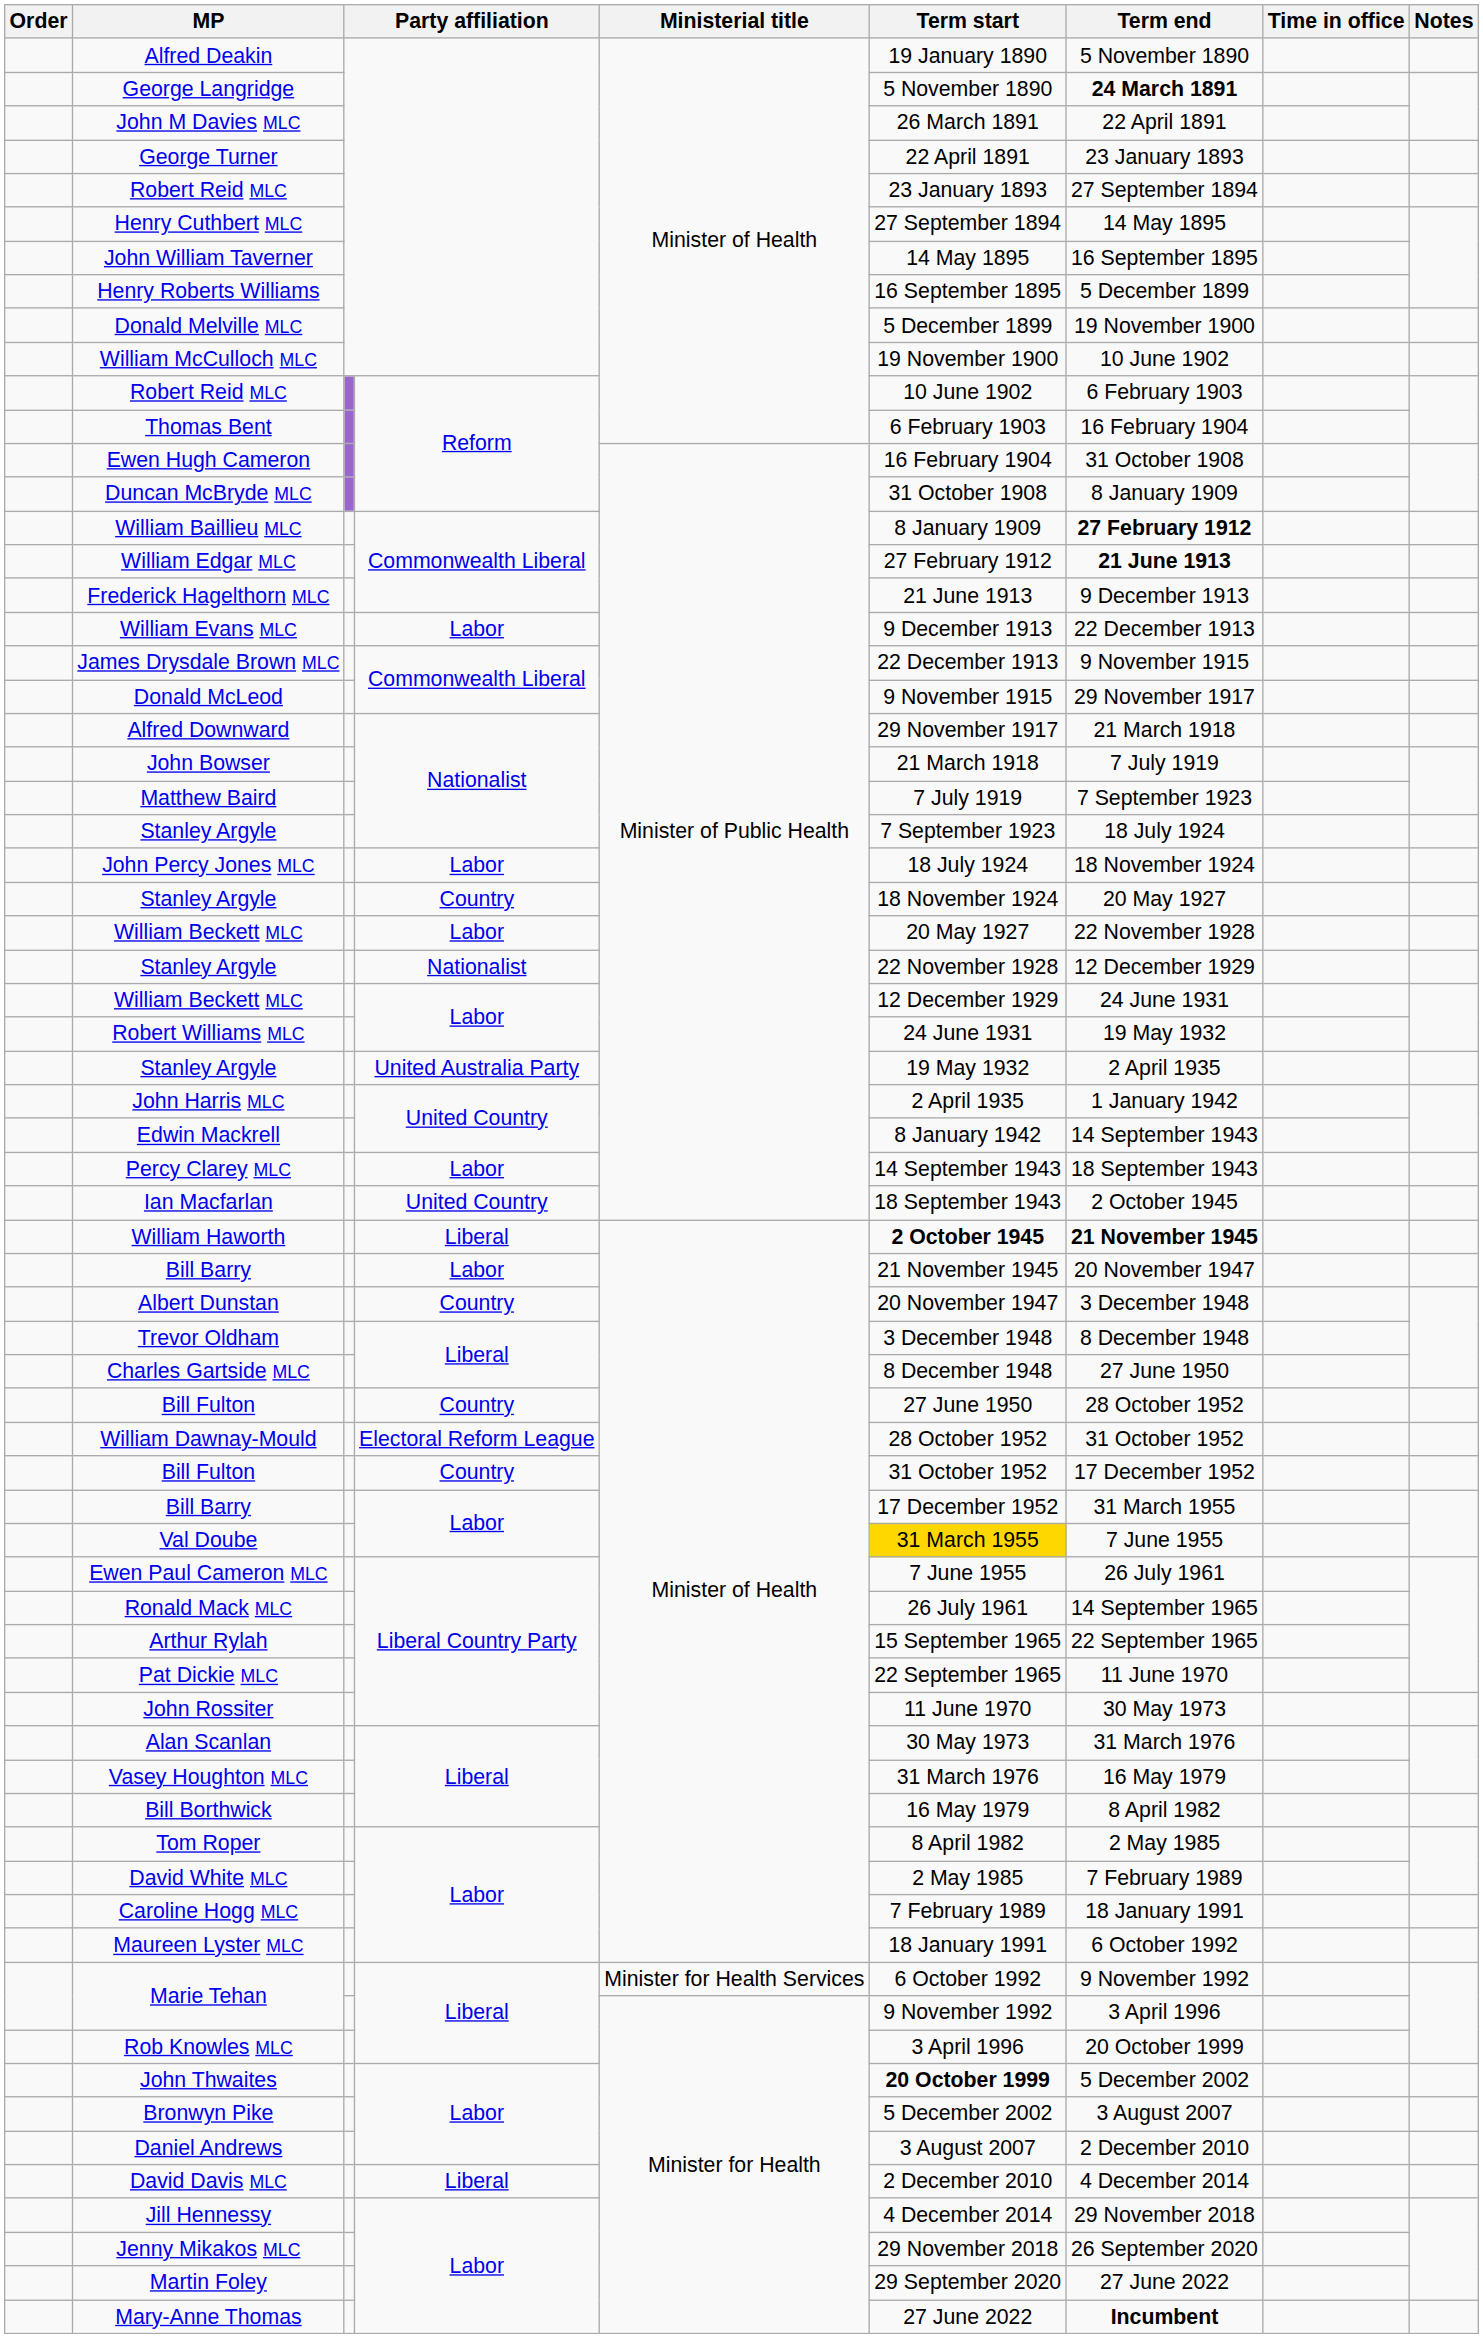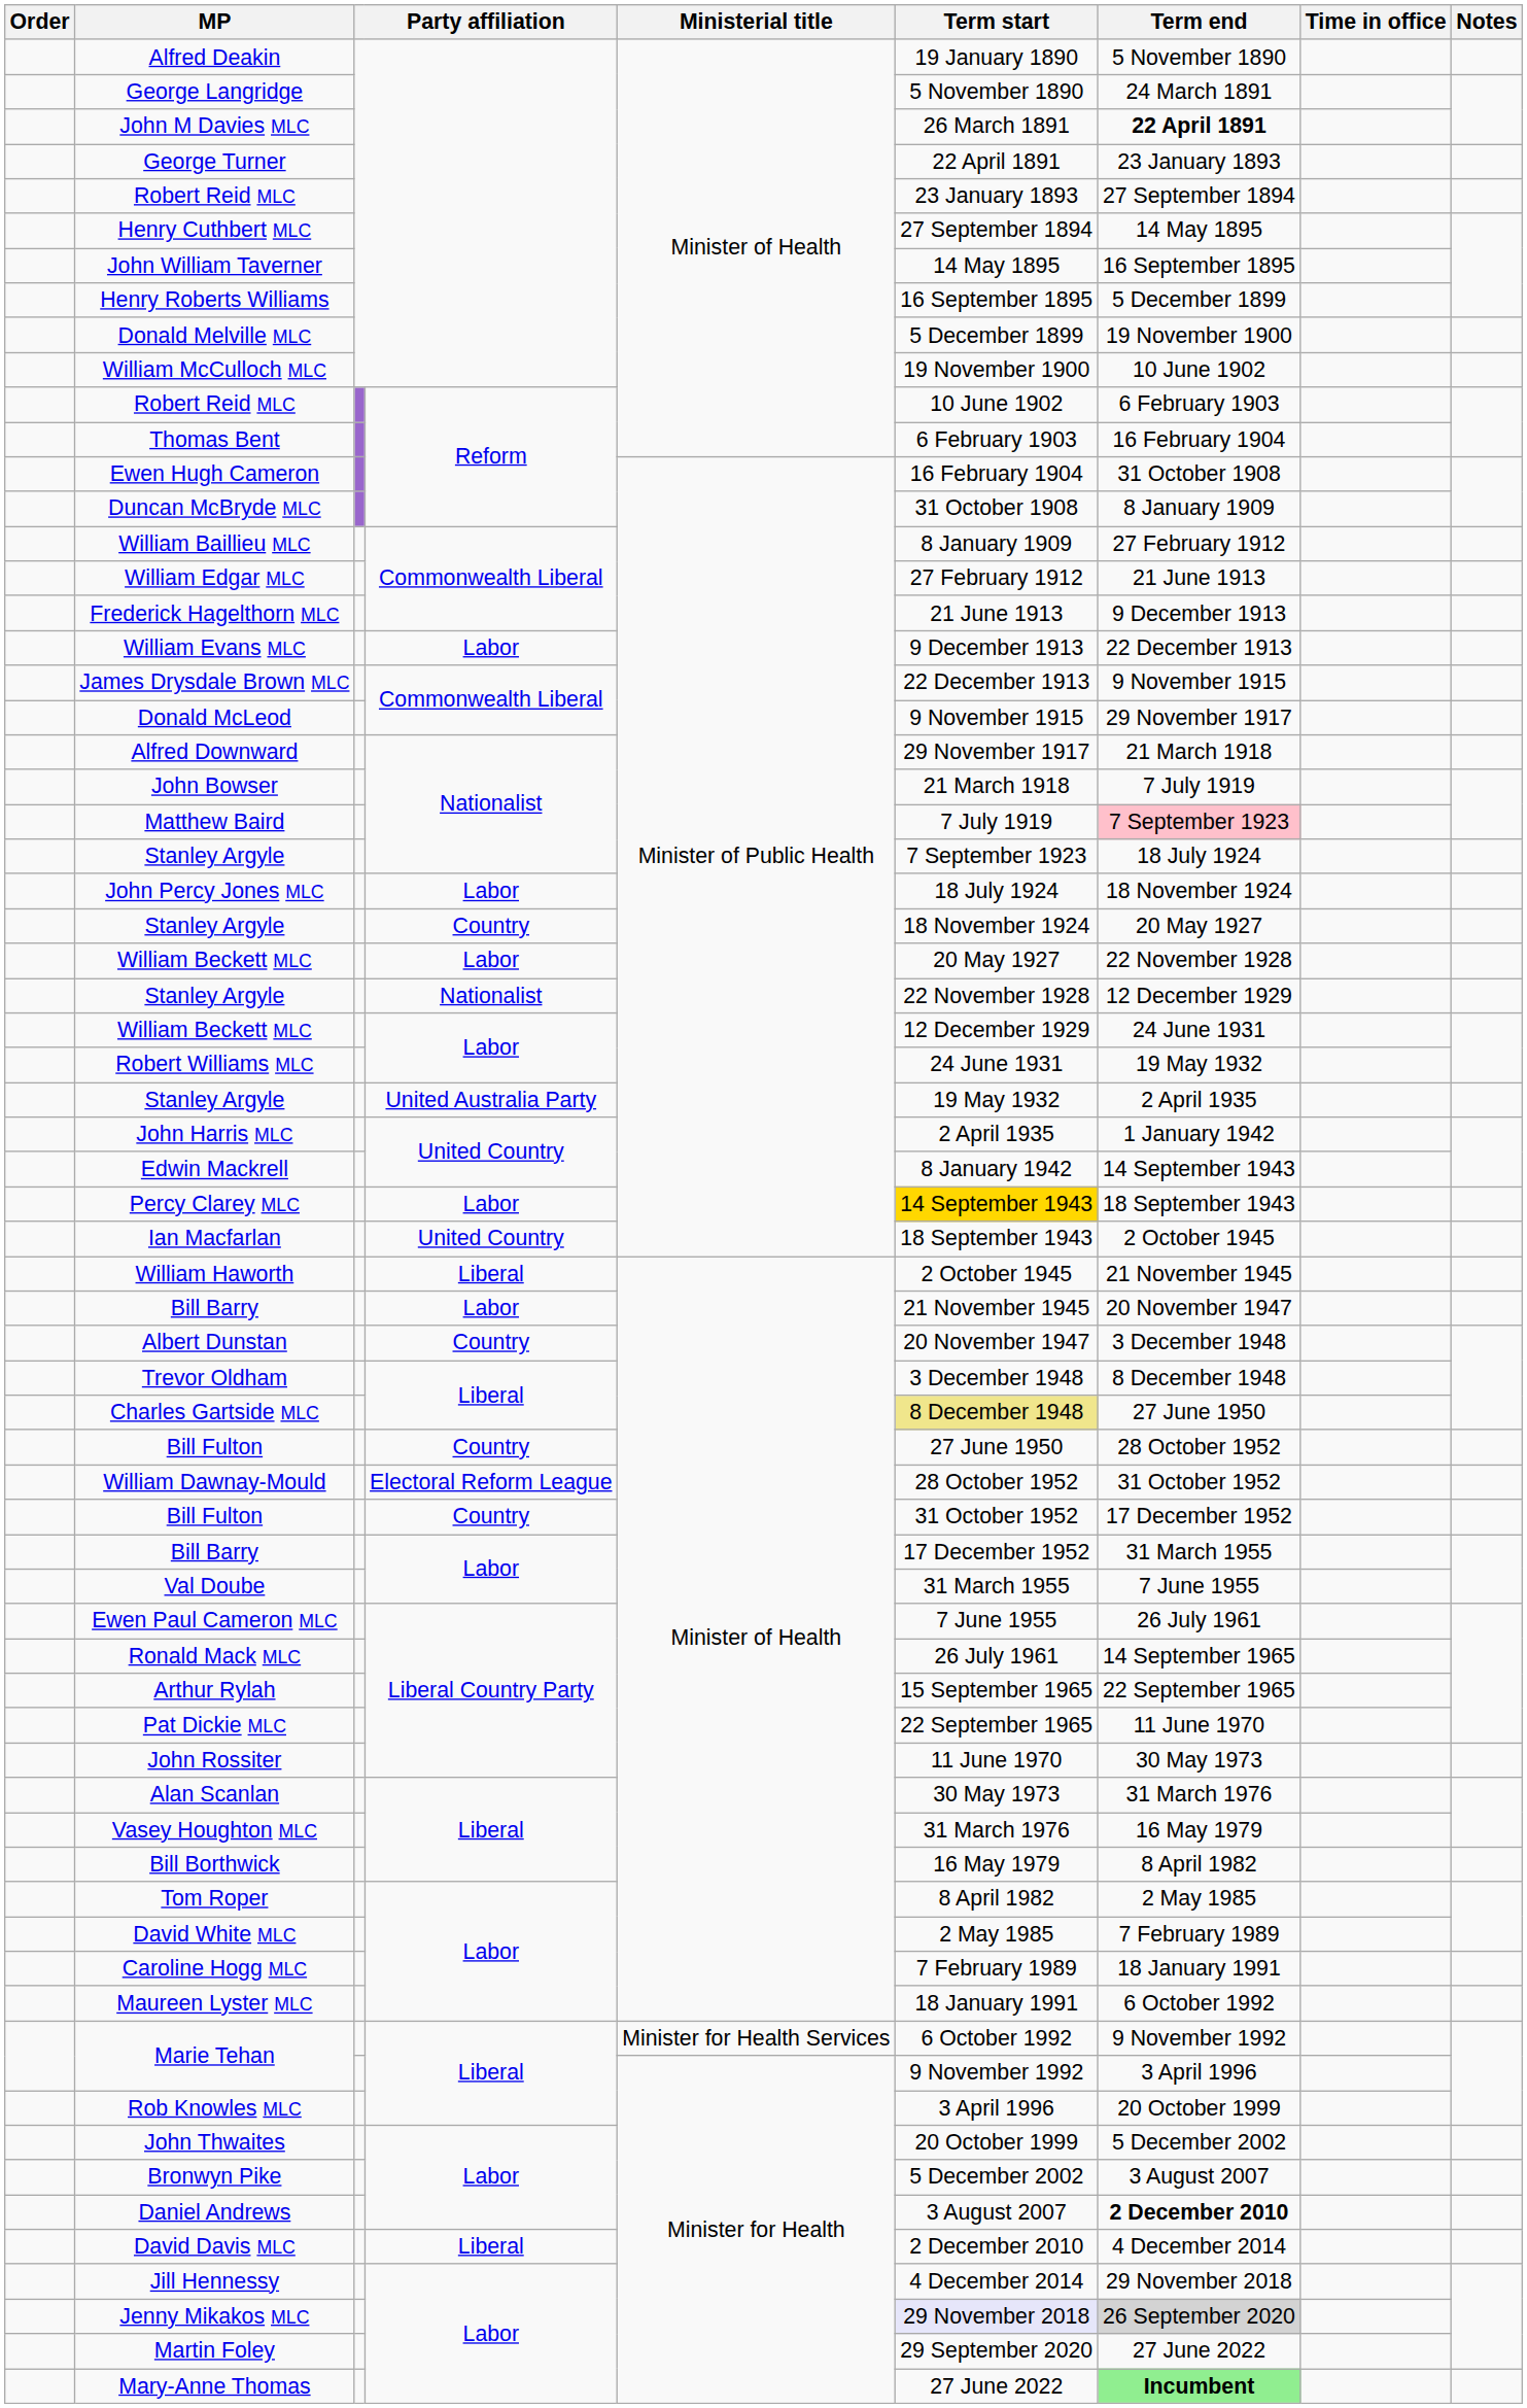George Langridge | Term end: bold -> normal
John M Davies MLC | Term end: normal -> bold
William Baillieu MLC | Term end: bold -> normal
William Edgar MLC | Term end: bold -> normal
Matthew Baird | Term end: no background -> pink background
Percy Clarey MLC | Term start: no background -> gold background
William Haworth | Term start: bold -> normal
William Haworth | Term end: bold -> normal
Charles Gartside MLC | Term start: no background -> khaki background
Val Doube | Term start: gold background -> no background
John Thwaites | Term start: bold -> normal
Daniel Andrews | Term end: normal -> bold
Jenny Mikakos MLC | Term start: no background -> lavender background
Jenny Mikakos MLC | Term end: no background -> lightgrey background
Mary-Anne Thomas | Term end: no background -> lightgreen background
